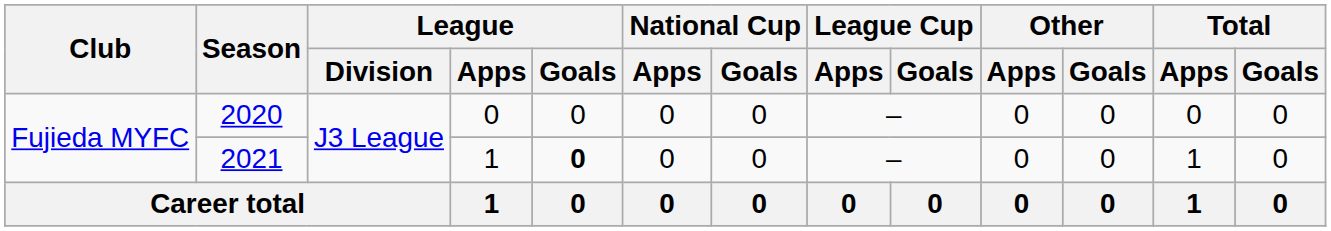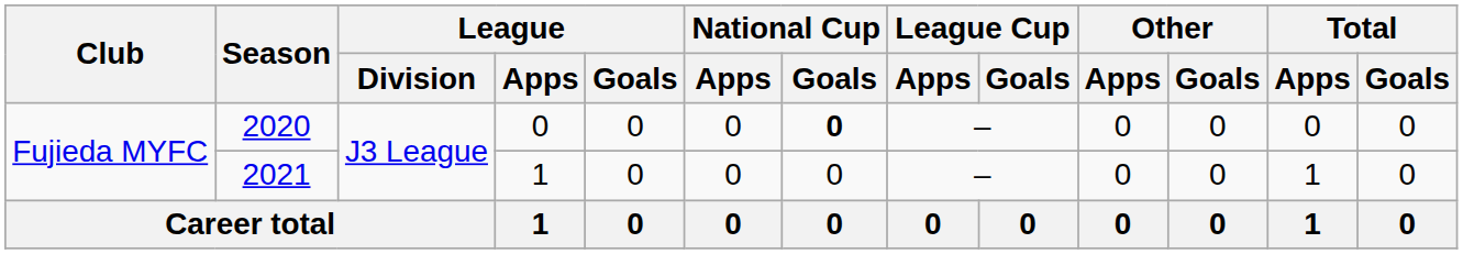2020 | National Cup / Goals: normal -> bold
2021 | League / Goals: bold -> normal
